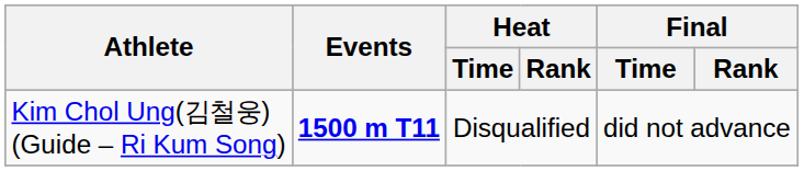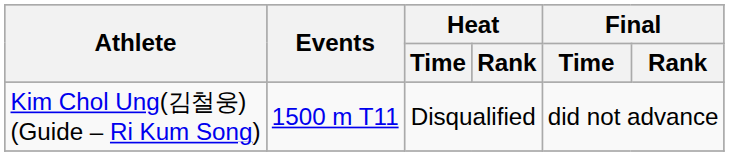Kim Chol Ung(김철웅) (Guide – Ri Kum Song) | Events: bold -> normal
